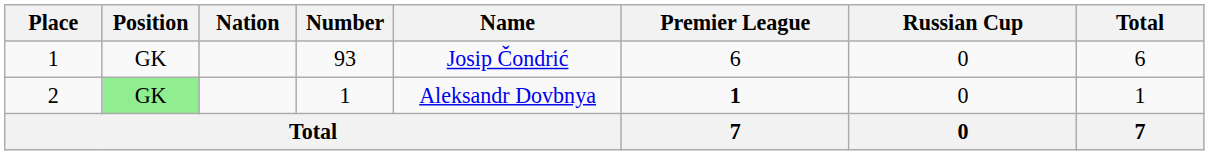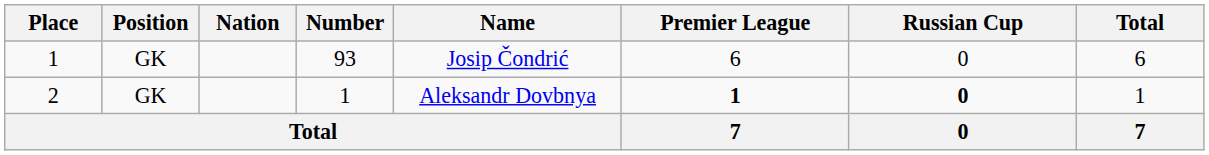2 | Position: lightgreen background -> no background
2 | Russian Cup: normal -> bold
